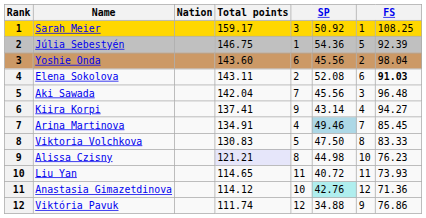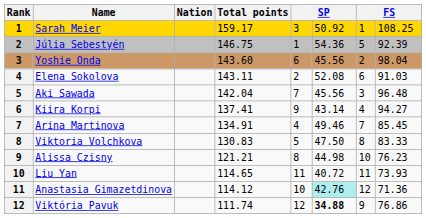Elena Sokolova | column 8: bold -> normal
Arina Martinova | column 6: lightblue background -> no background
Alissa Czisny | Total points: lavender background -> no background
Viktória Pavuk | column 6: normal -> bold
